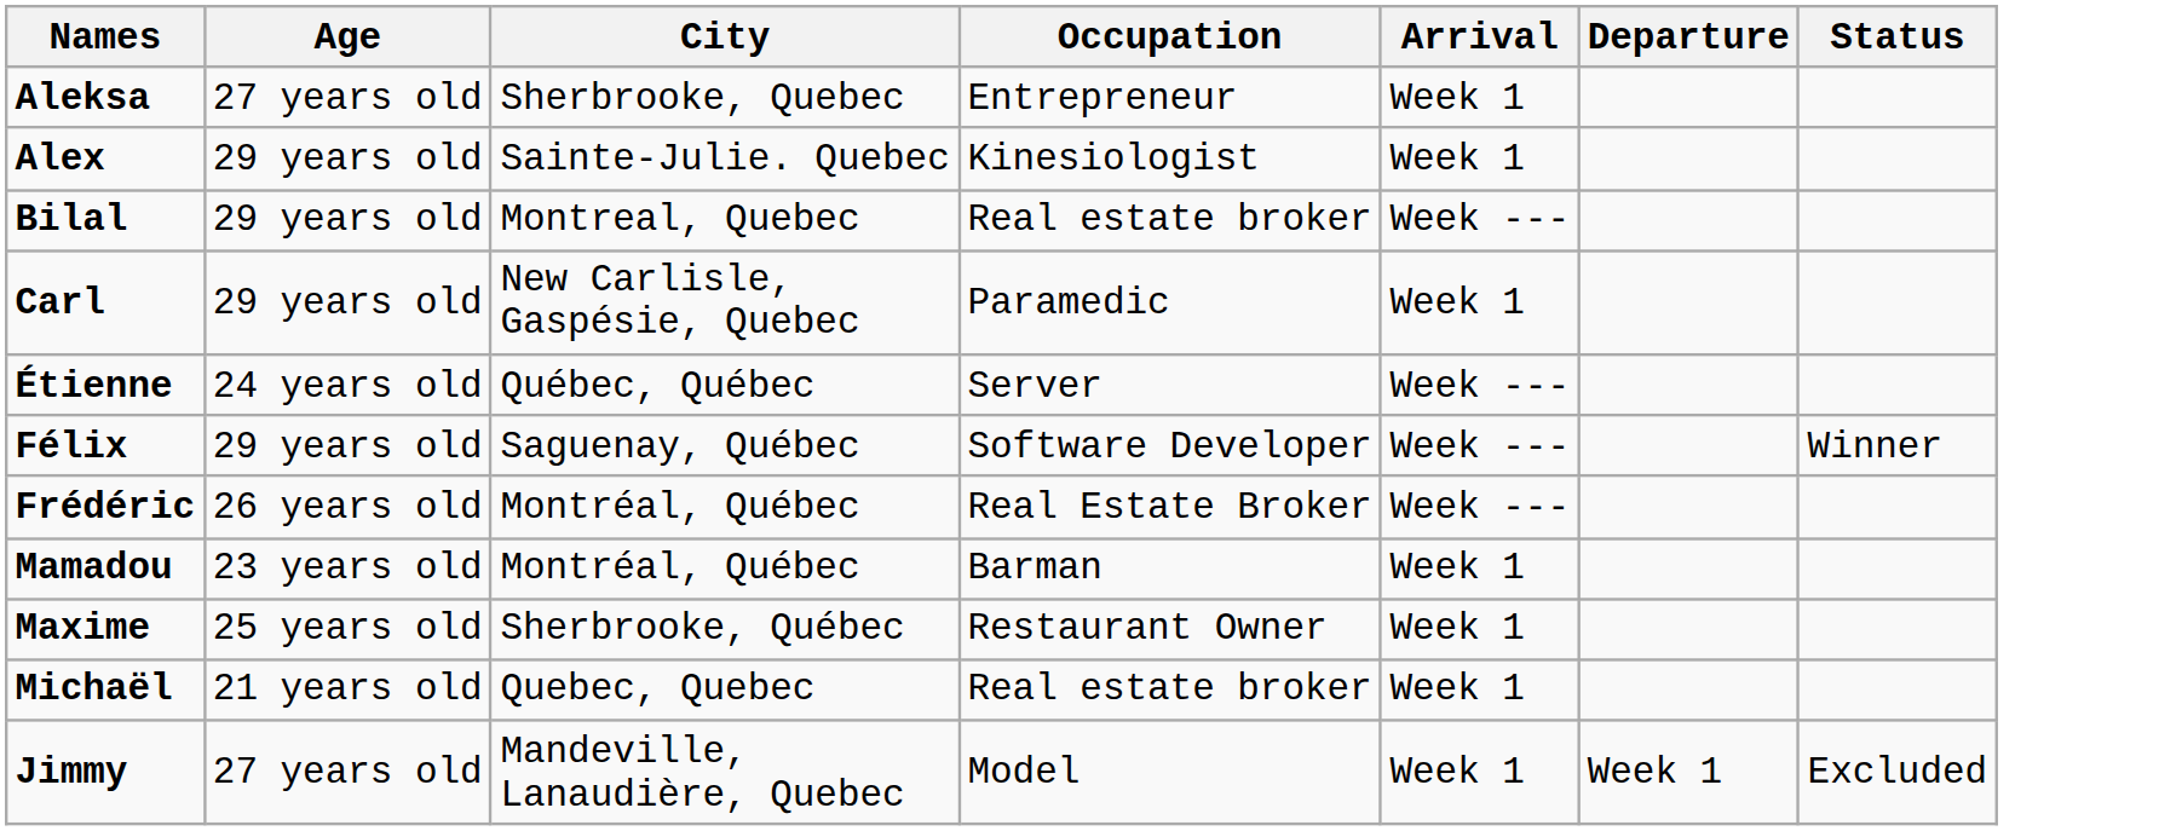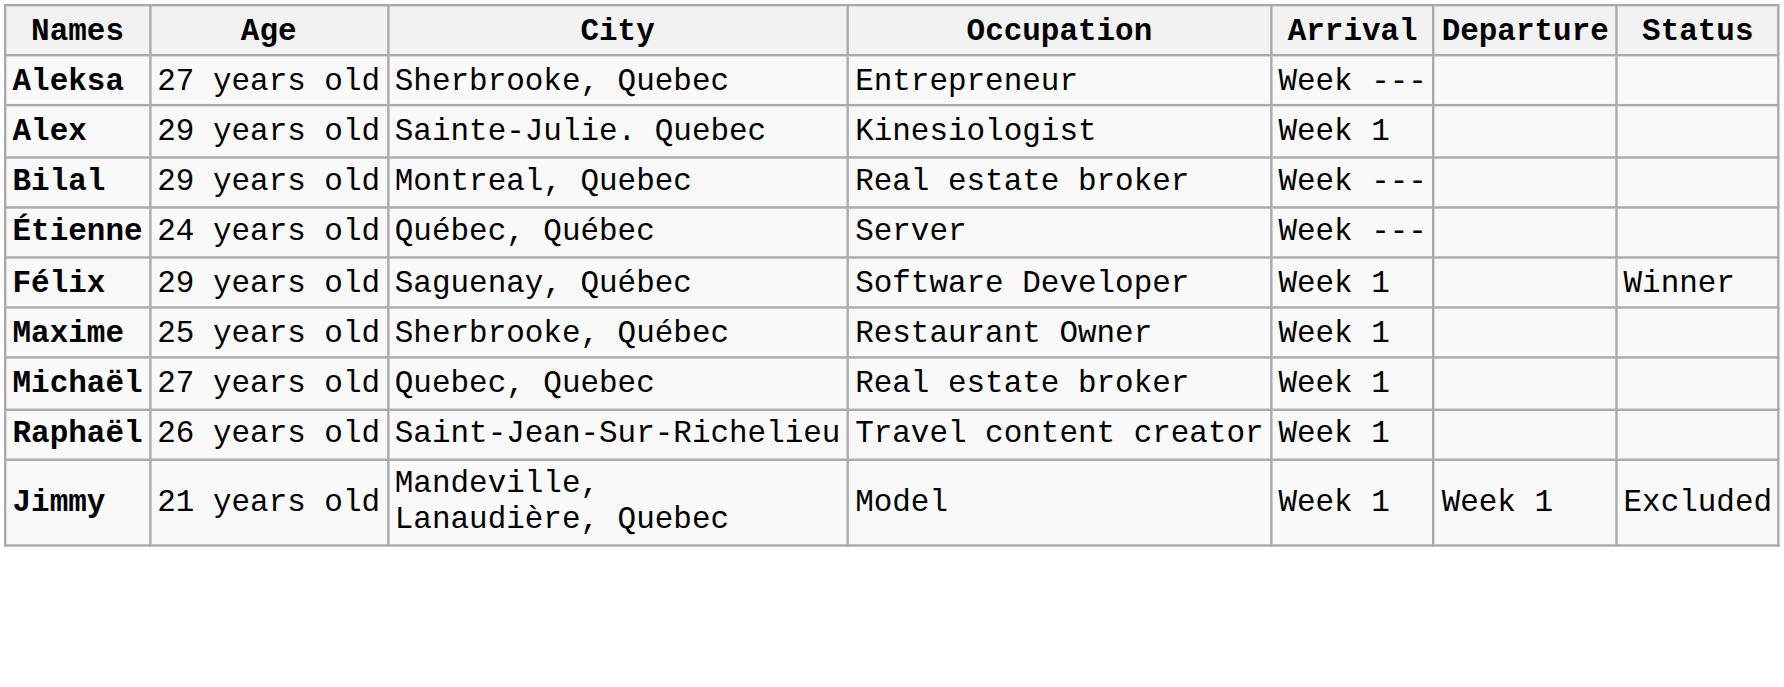Aleksa | Arrival: Week 1 -> Week ---
- row: Carl | 29 years old | New Carlisle, Gaspésie, Quebec | Paramedic | Week 1
Félix | Arrival: Week --- -> Week 1
- row: Frédéric | 26 years old | Montréal, Québec | Real Estate Broker | Week ---
- row: Mamadou | 23 years old | Montréal, Québec | Barman | Week 1
Michaël | Age: 21 years old -> 27 years old
+ row: Raphaël | 26 years old | Saint-Jean-Sur-Richelieu | Travel content creator | Week 1
Jimmy | Age: 27 years old -> 21 years old
